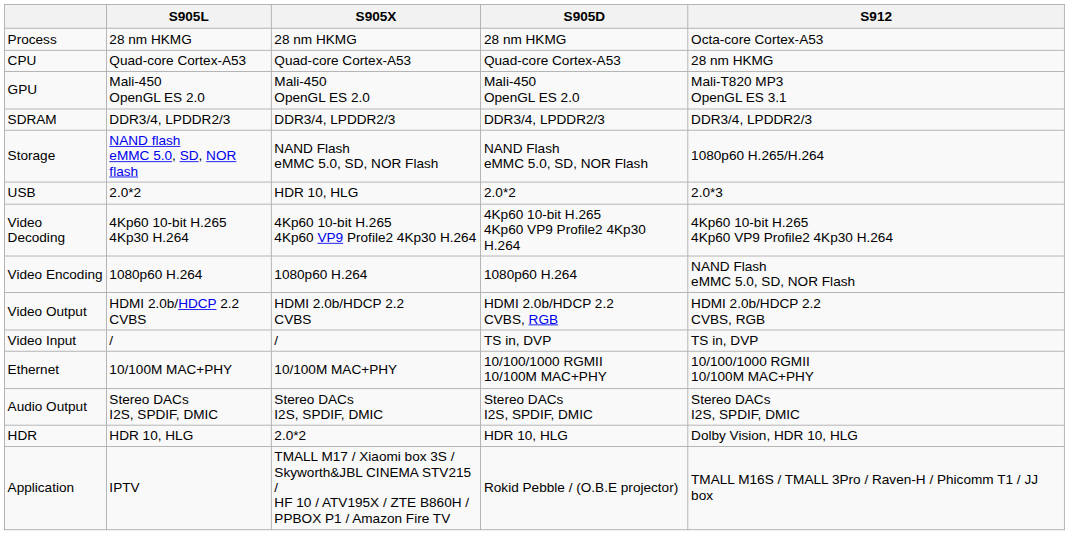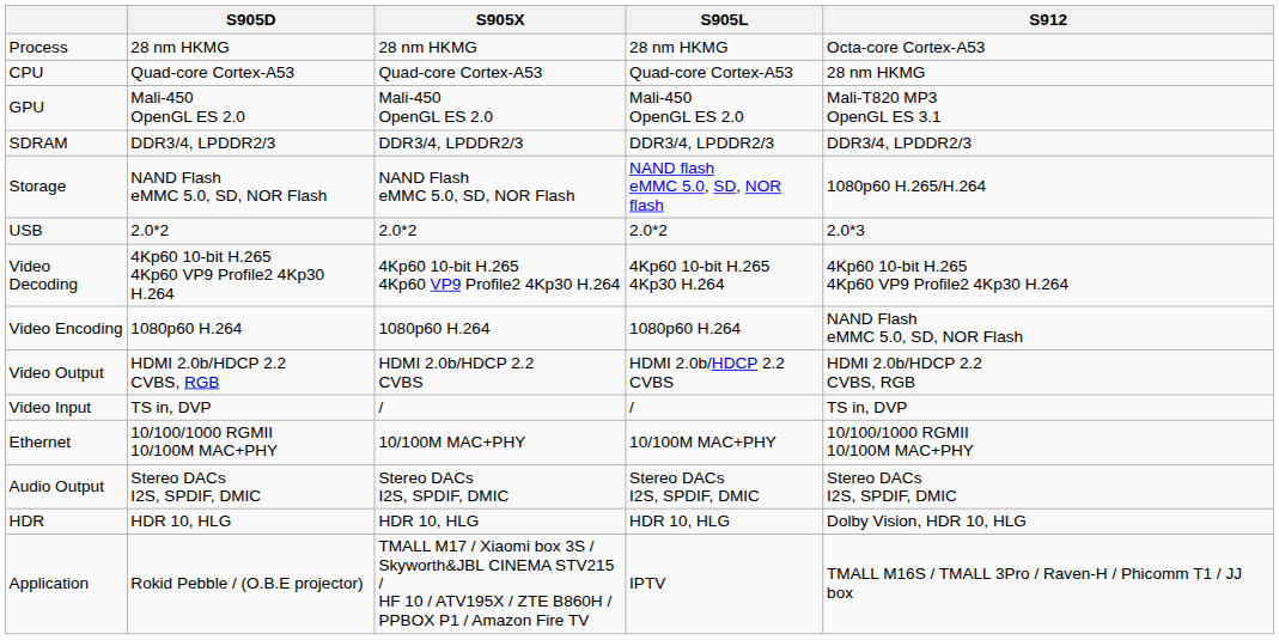columns swapped: S905L <-> S905D
USB | S905X: HDR 10, HLG -> 2.0*2
HDR | S905X: 2.0*2 -> HDR 10, HLG
